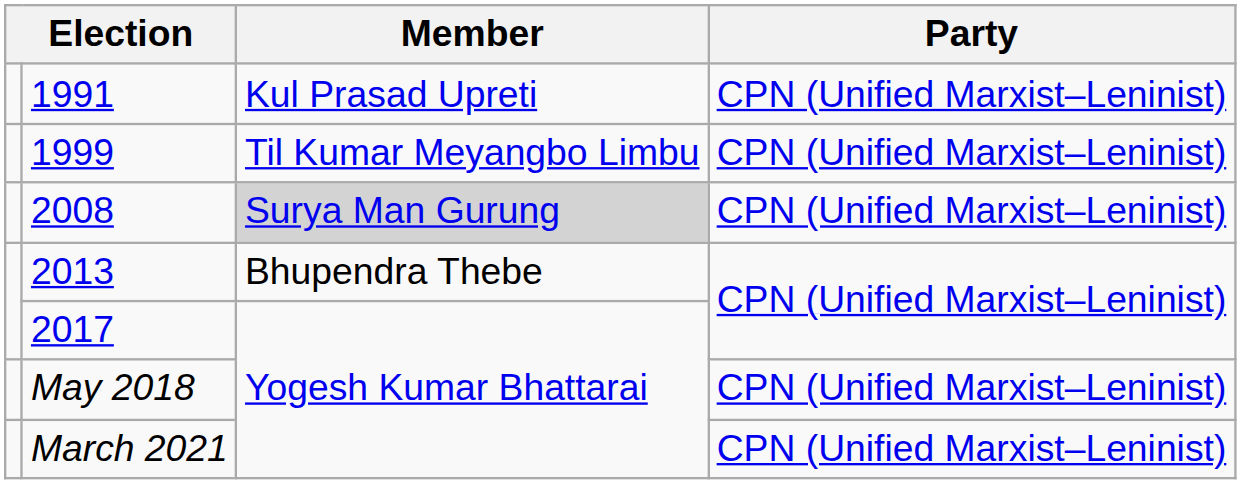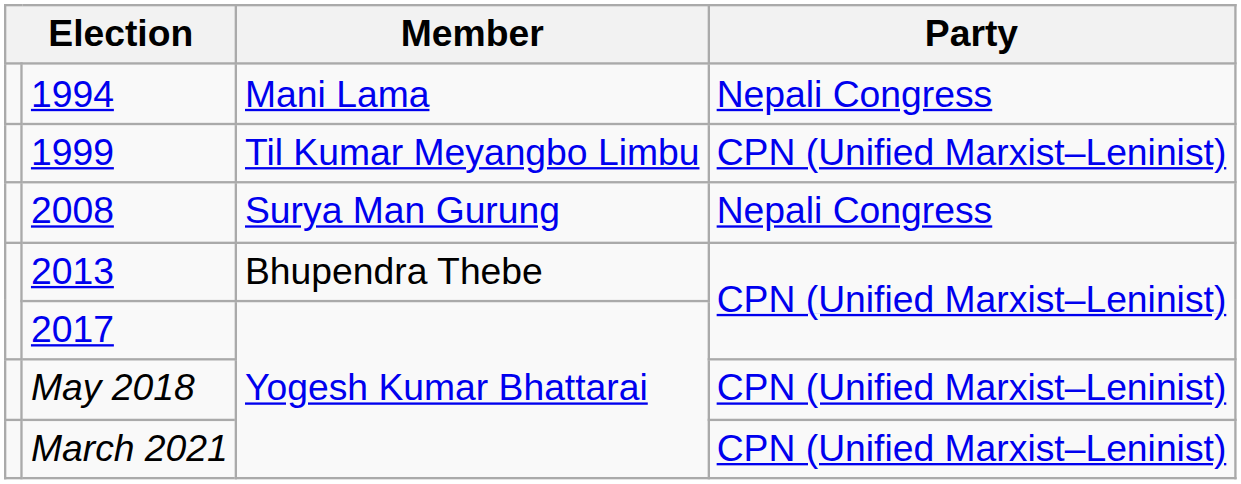- row: 1991 | Kul Prasad Upreti | CPN (Unified Marxist–Leninist)
+ row: 1994 | Mani Lama | Nepali Congress
2008 | Member: lightgrey background -> no background
2008 | Party: CPN (Unified Marxist–Leninist) -> Nepali Congress
